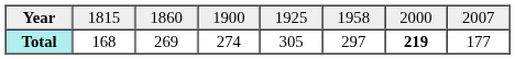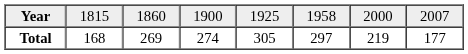row 2 | column 1: paleturquoise background -> no background
row 2 | column 7: bold -> normal
